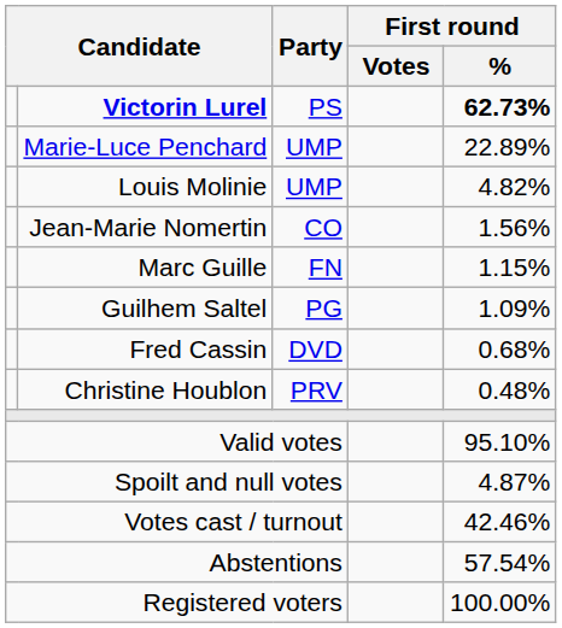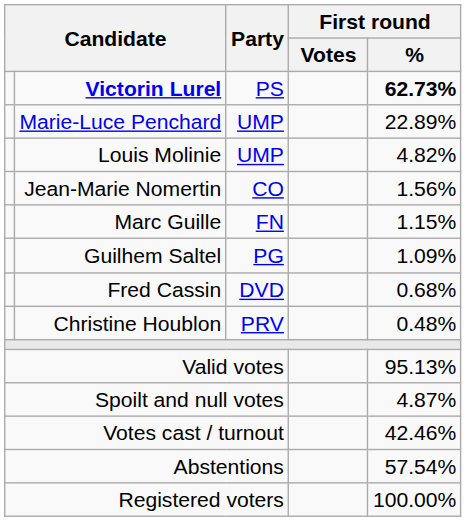Valid votes | First round / %: 95.10% -> 95.13%
